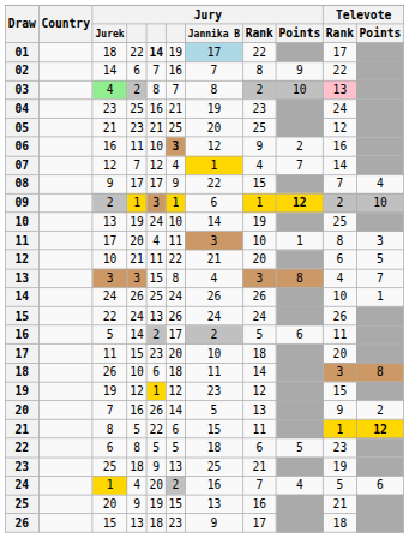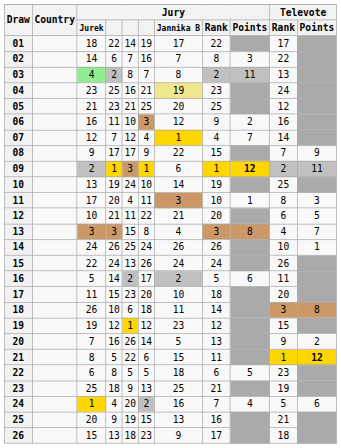01 | column 5: bold -> normal
01 | Jury / Jannika B: lightblue background -> no background
02 | Jury / Points: 9 -> 3
03 | Jury / Points: 10 -> 11
03 | Televote / Rank: pink background -> no background
04 | Jury / Jannika B: no background -> khaki background
06 | column 6: bold -> normal
08 | Televote / Points: 4 -> 9
09 | Televote / Points: 10 -> 11
